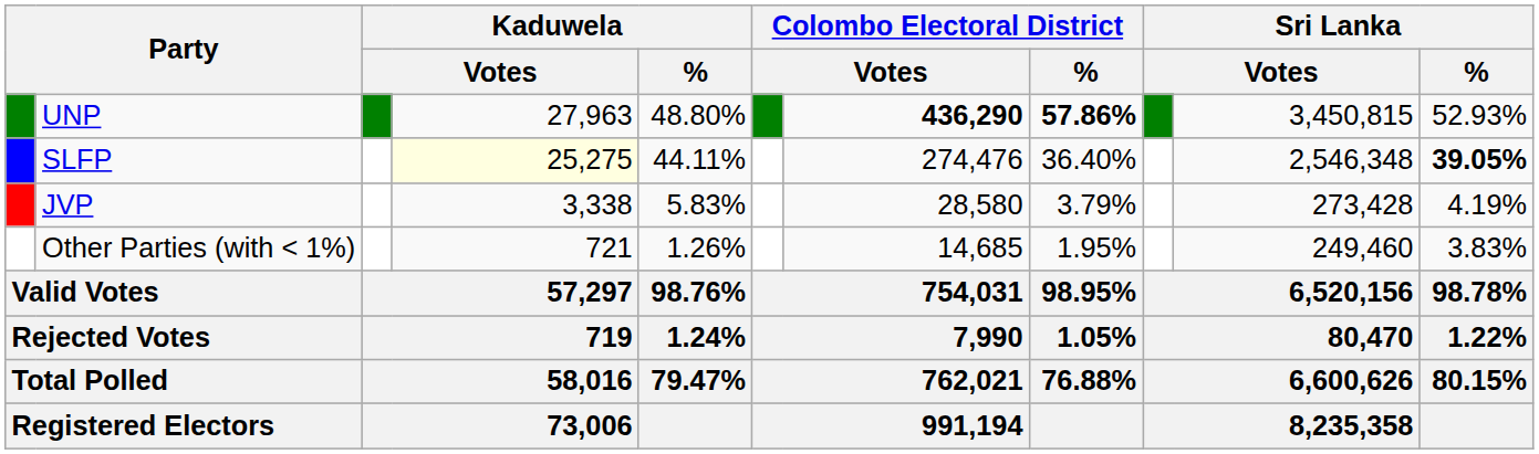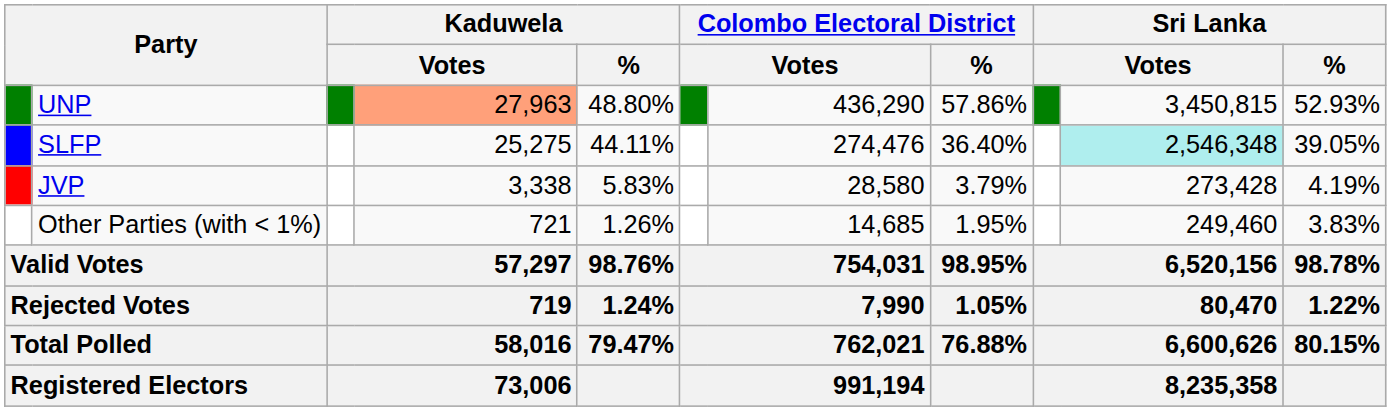UNP | column 4: no background -> lightsalmon background
UNP | column 7: bold -> normal
UNP | Colombo Electoral District / %: bold -> normal
SLFP | column 4: lightyellow background -> no background
SLFP | column 10: no background -> paleturquoise background
SLFP | Sri Lanka / %: bold -> normal
